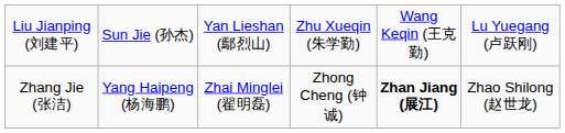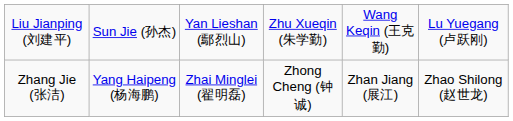Zhang Jie (张洁) | column 5: bold -> normal
